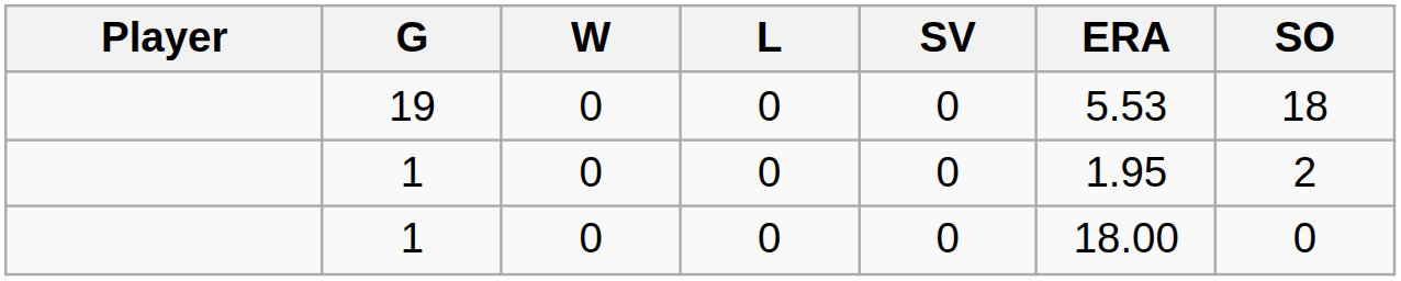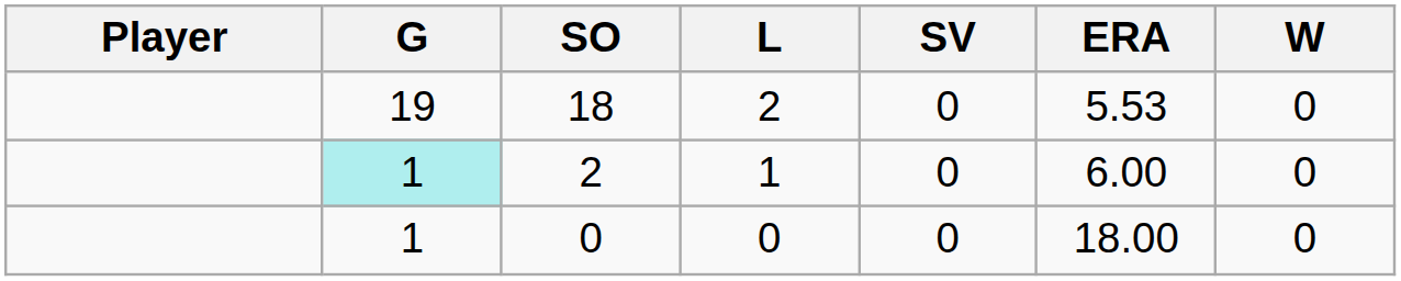columns swapped: W <-> SO
row 2 | L: 0 -> 2
row 3 | G: no background -> paleturquoise background
row 3 | L: 0 -> 1
row 3 | ERA: 1.95 -> 6.00
